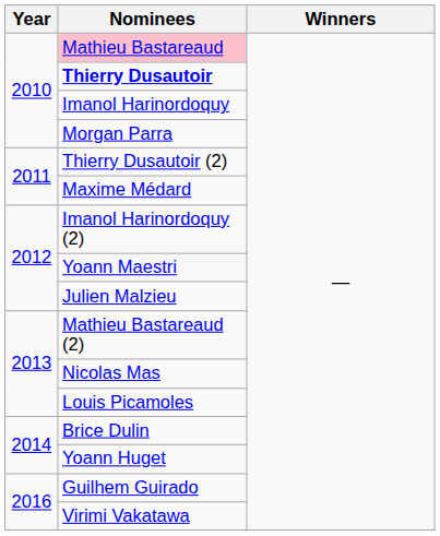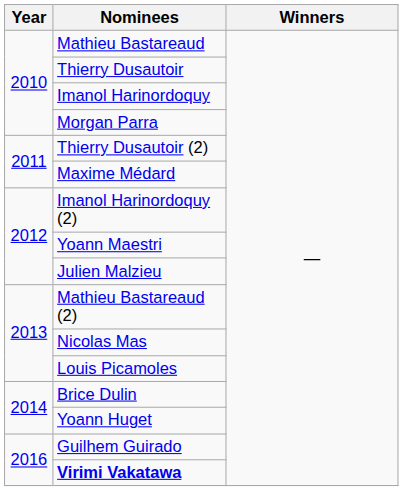Mathieu Bastareaud | Nominees: pink background -> no background
Thierry Dusautoir | Nominees: bold -> normal
Virimi Vakatawa | Nominees: normal -> bold
